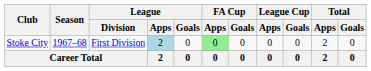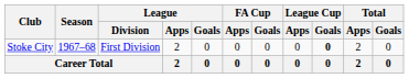Stoke City | League / Apps: lightblue background -> no background
Stoke City | FA Cup / Apps: lightgreen background -> no background
Stoke City | League Cup / Goals: normal -> bold
